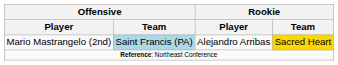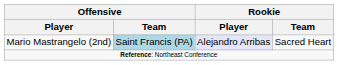Mario Mastrangelo (2nd) | Rookie / Player: no background -> lavender background
Mario Mastrangelo (2nd) | Rookie / Team: gold background -> no background
